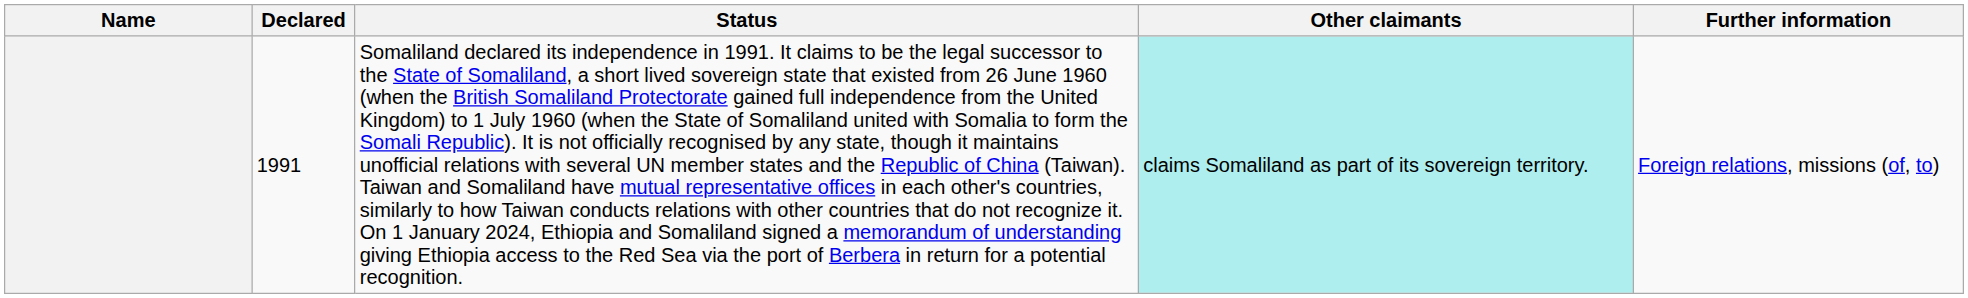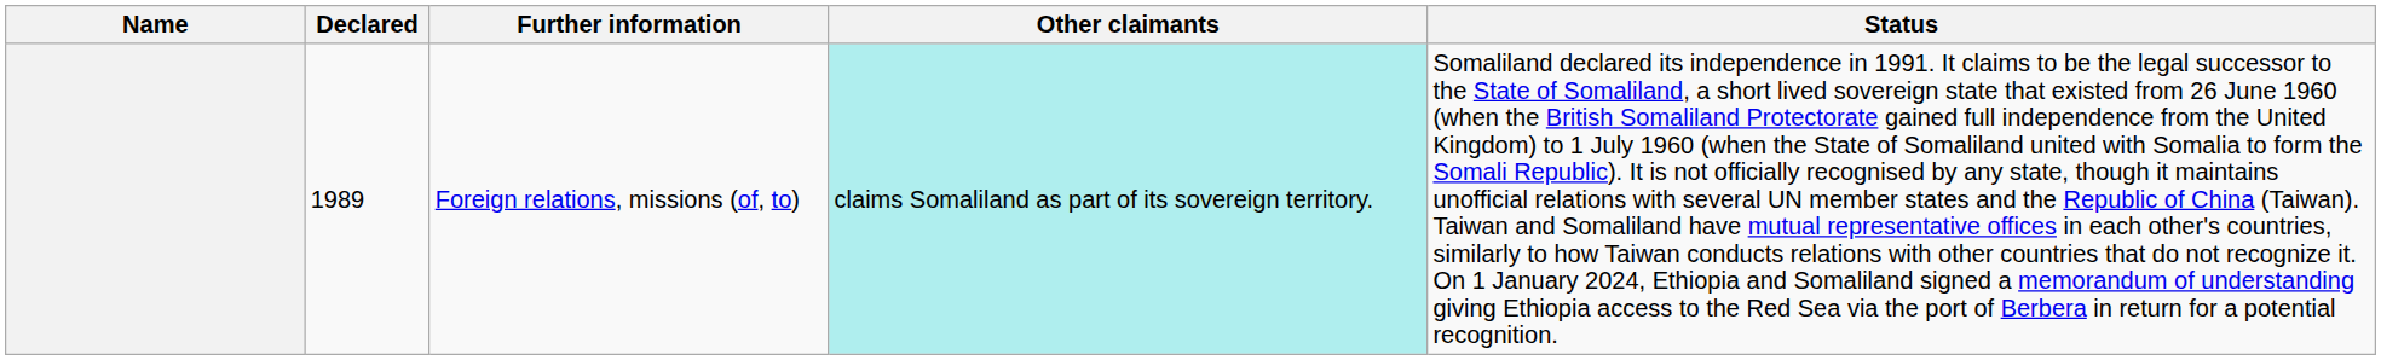columns swapped: Status <-> Further information
row 2 | Declared: 1991 -> 1989
